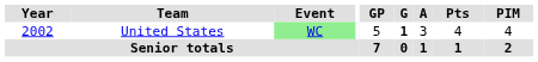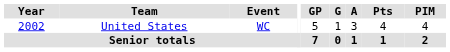United States | Event: lightgreen background -> no background
United States | G: bold -> normal
